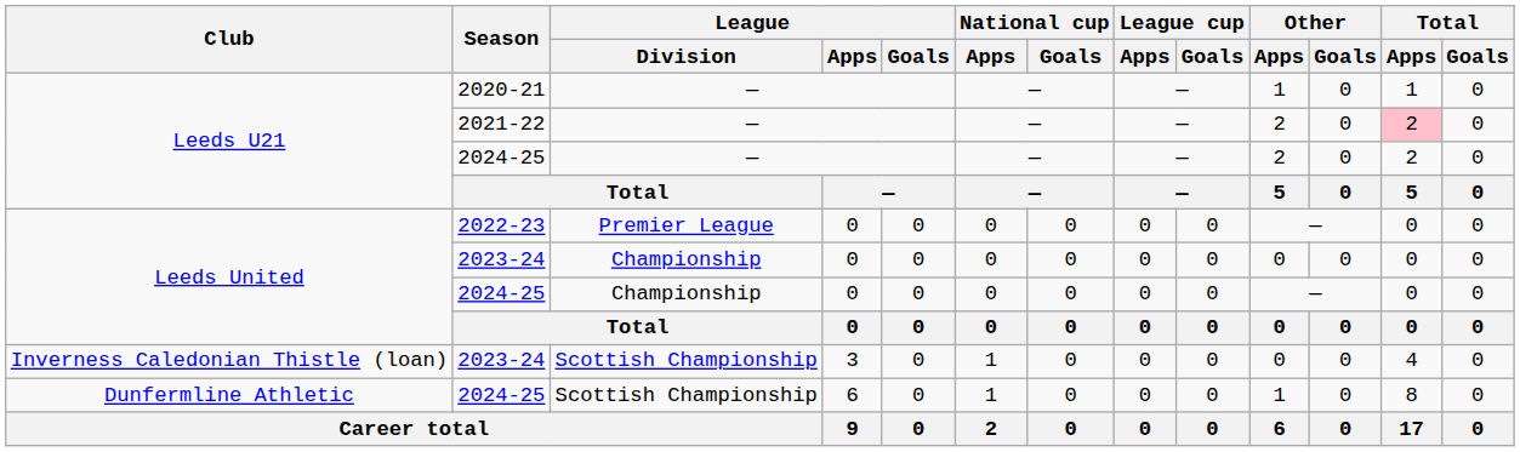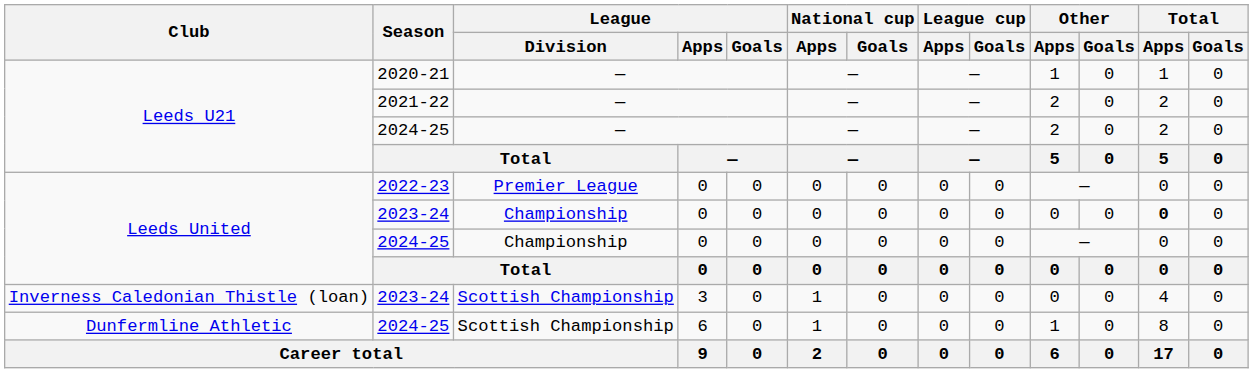2021-22 | Total / Apps: pink background -> no background
Leeds United / 2023-24 | Total / Apps: normal -> bold
